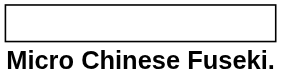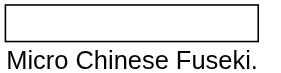row 1 | column 1: bold -> normal
